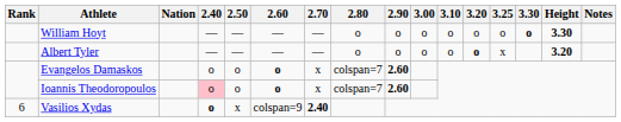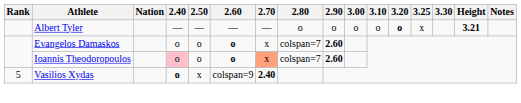- row: William Hoyt | — | — | — | — | o | o | o | o | o | o | o | 3.30
Albert Tyler | Height: 3.20 -> 3.21
Ioannis Theodoropoulos | 2.70: no background -> lightsalmon background
Vasilios Xydas | Rank: 6 -> 5
